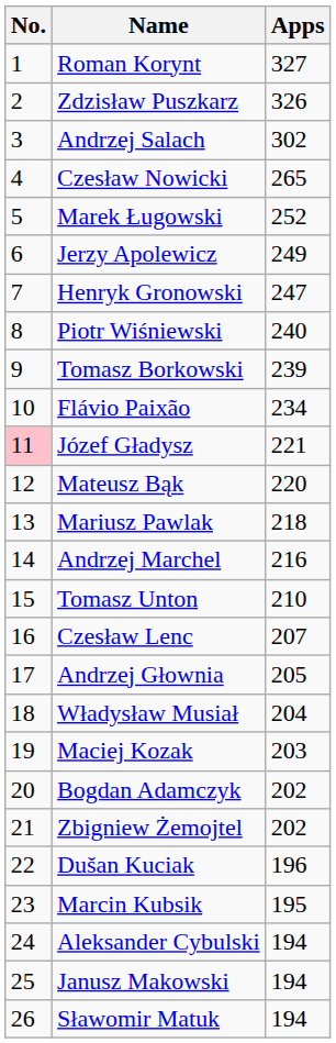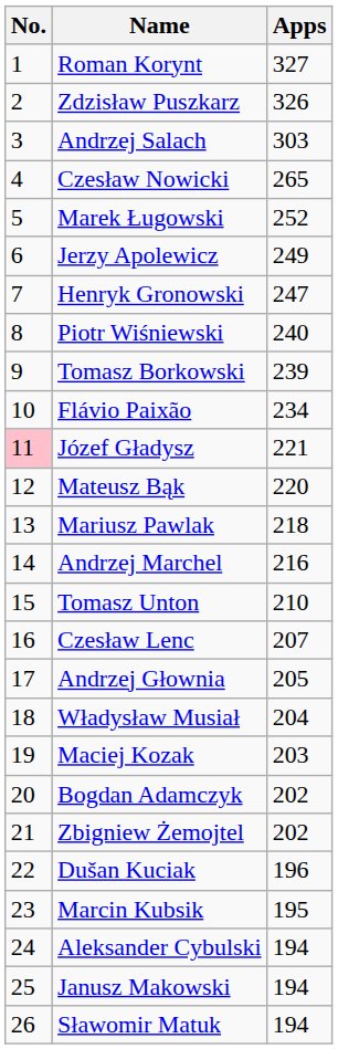Andrzej Salach | Apps: 302 -> 303
